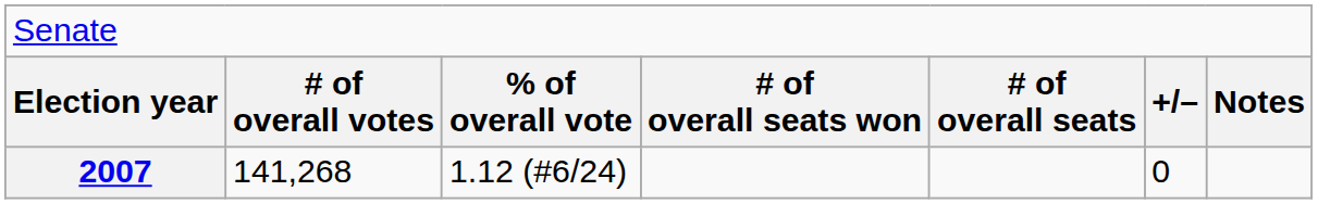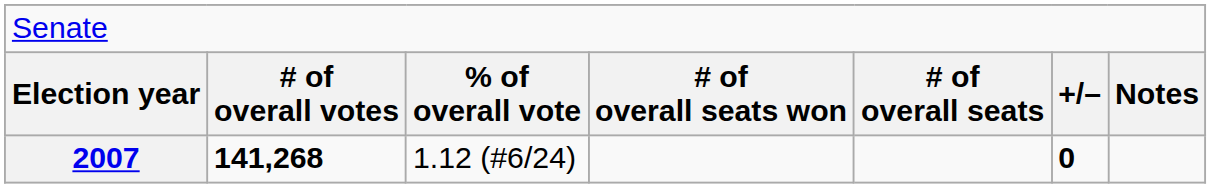2007 | column 2: normal -> bold
2007 | column 6: normal -> bold
